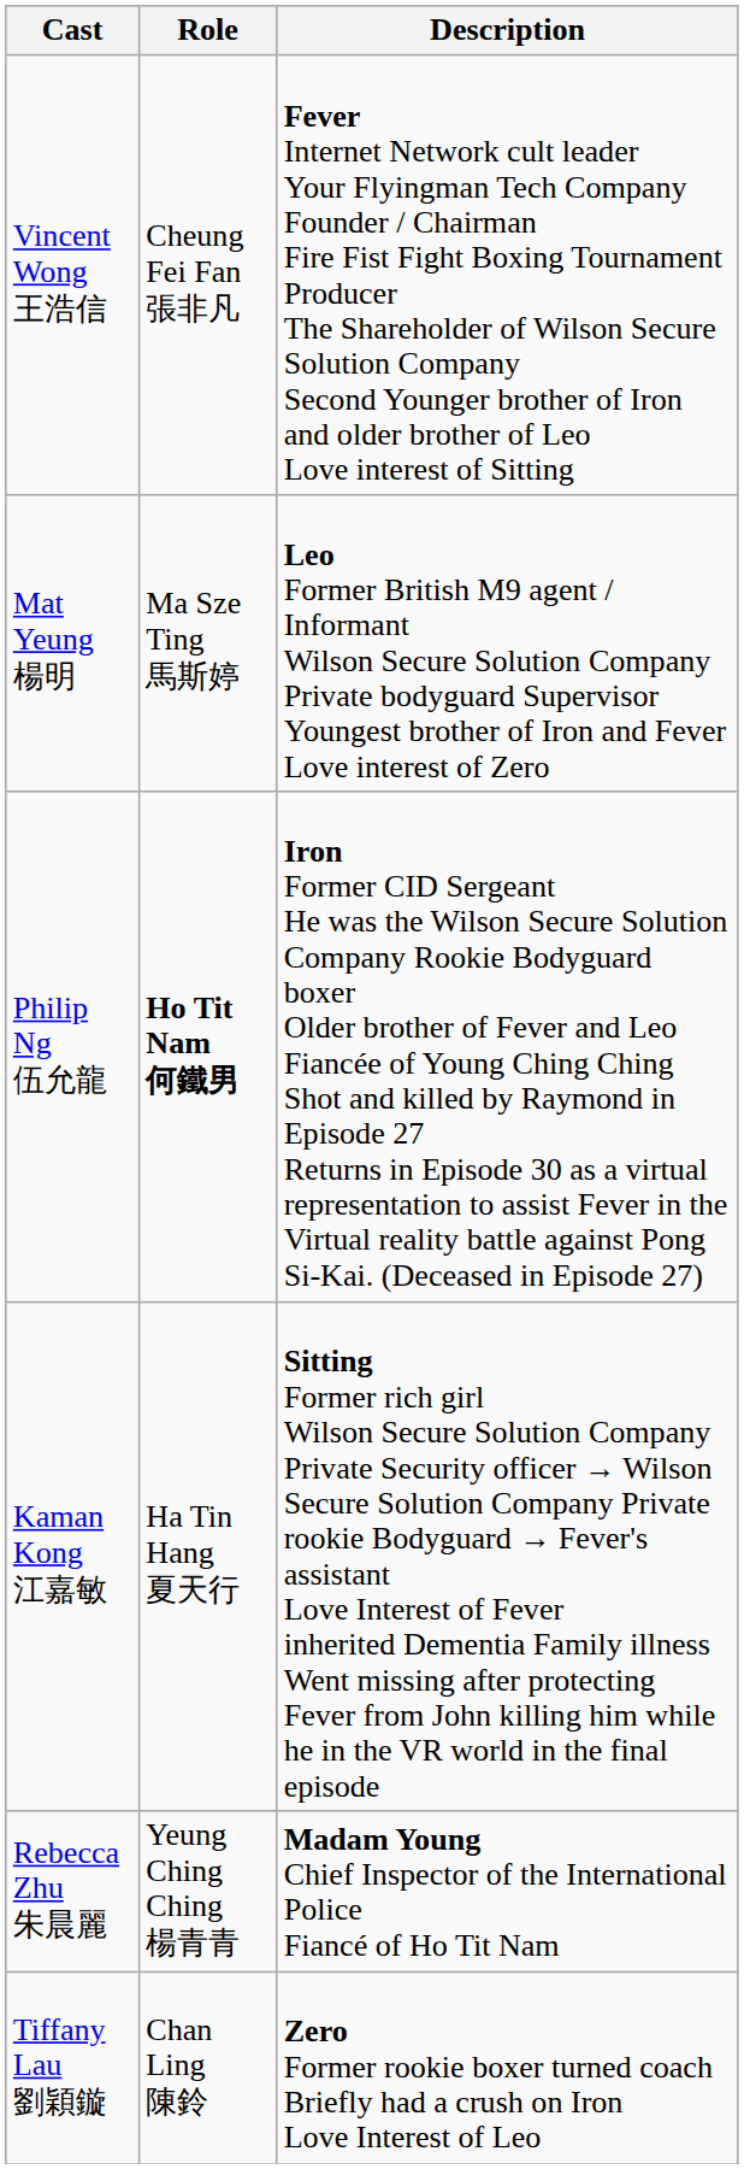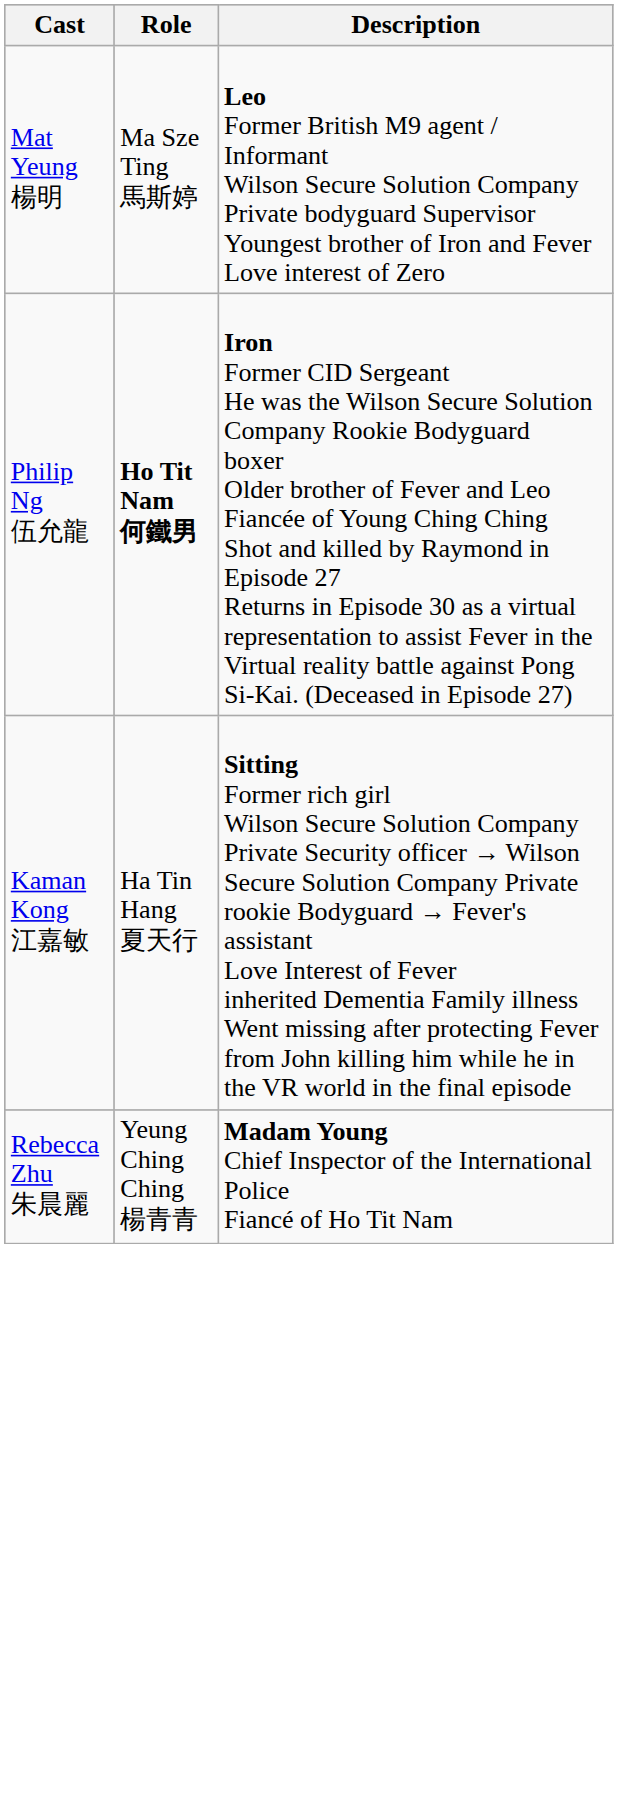- row: Vincent Wong 王浩信 | Cheung Fei Fan 張非凡 | Fever Internet Network cult leader Your Flyingman Tech Company Founder / Chairman Fire Fist Fight Boxing Tournament Producer The Shareholder of Wilson Secure Solution Company Second Younger brother of Iron and older brother of Leo Love interest of Sitting
- row: Tiffany Lau 劉穎鏇 | Chan Ling 陳鈴 | Zero Former rookie boxer turned coach Briefly had a crush on Iron Love Interest of Leo
